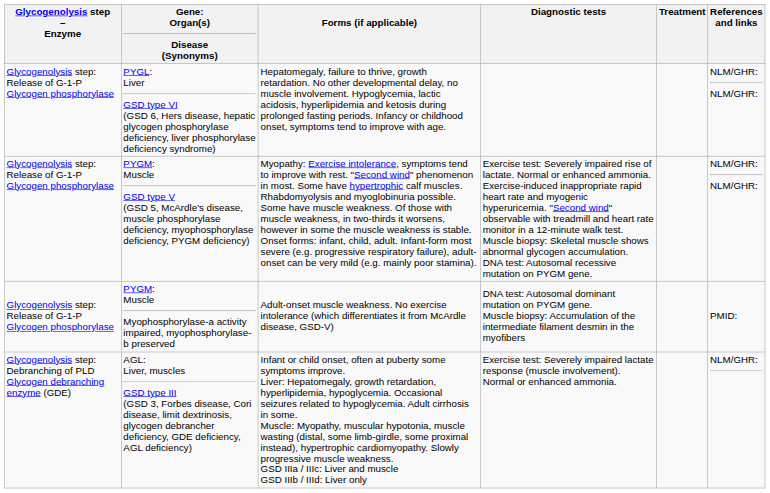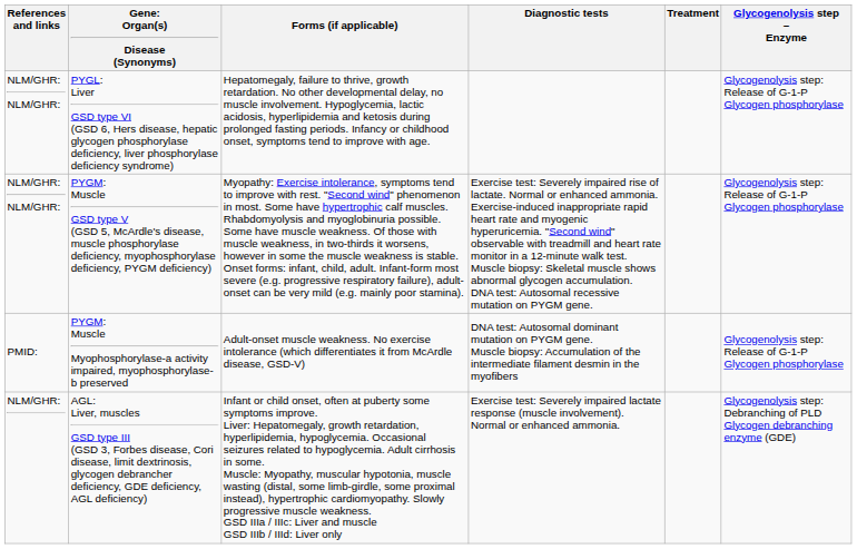columns swapped: Glycogenolysis step – Enzyme <-> References and links
